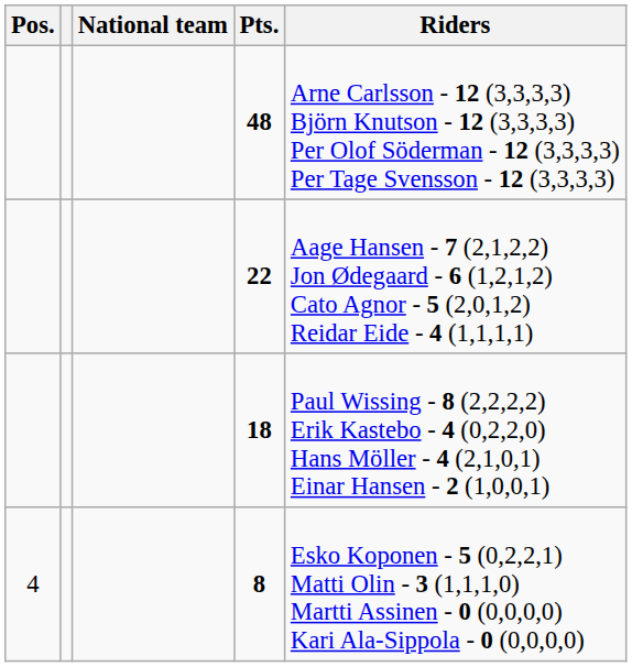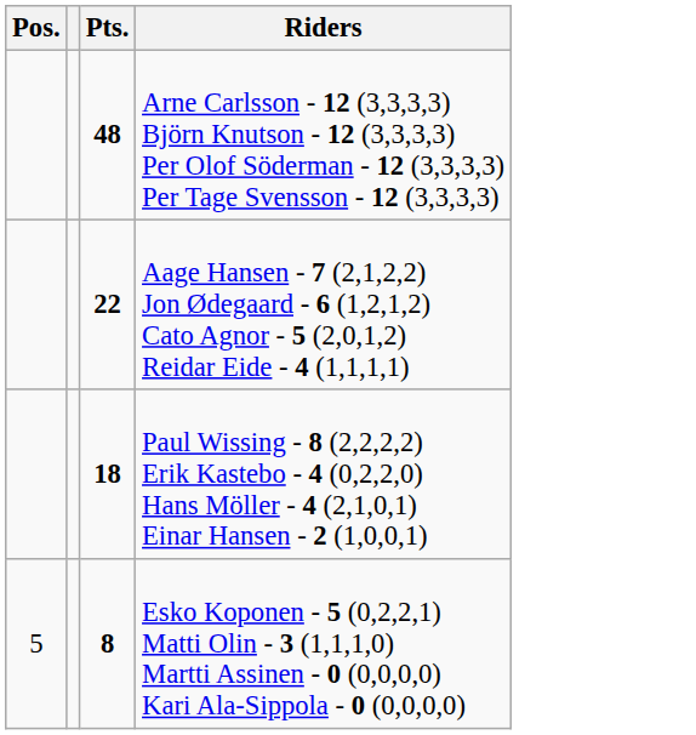- column: National team
8 | Pos.: 4 -> 5
